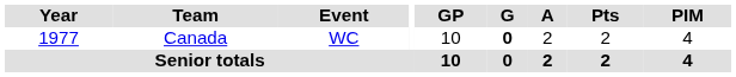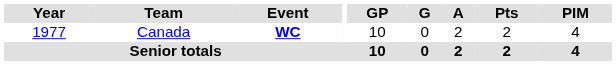Canada | Event: normal -> bold
Canada | G: bold -> normal
